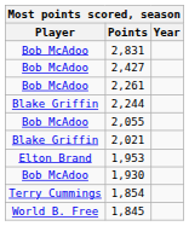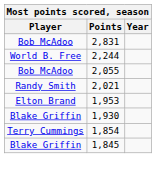- row: Bob McAdoo | 2,427
- row: Bob McAdoo | 2,261
2,244 | Player: Blake Griffin -> World B. Free
2,021 | Player: Blake Griffin -> Randy Smith
1,930 | Player: Bob McAdoo -> Blake Griffin
1,845 | Player: World B. Free -> Blake Griffin
